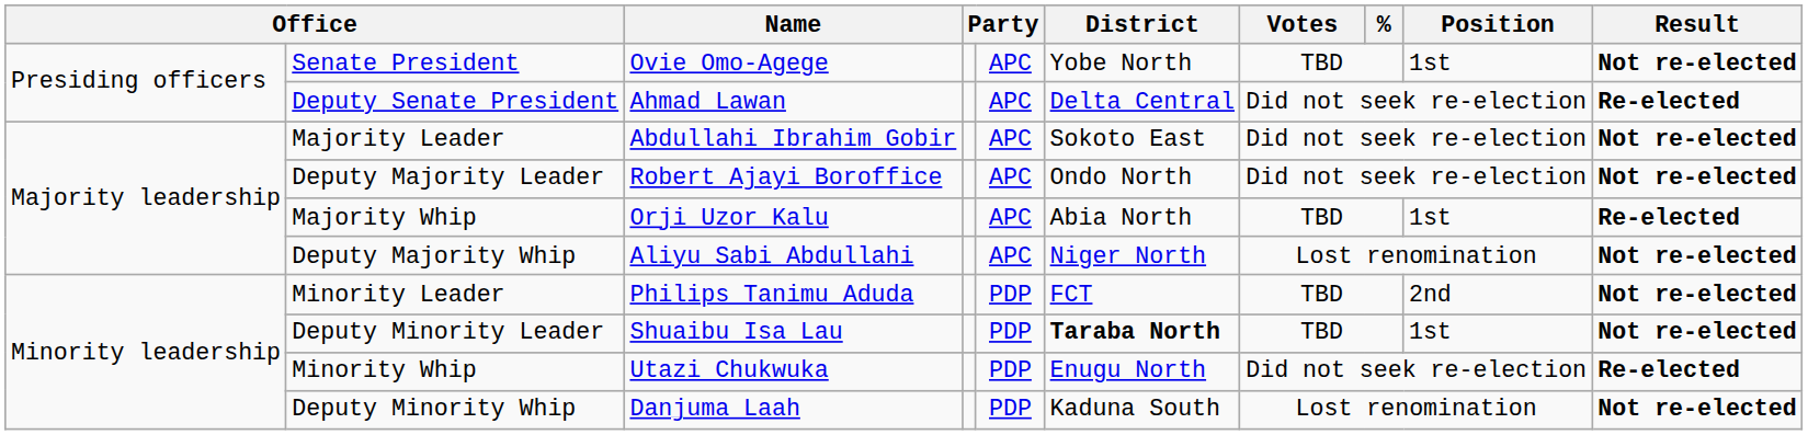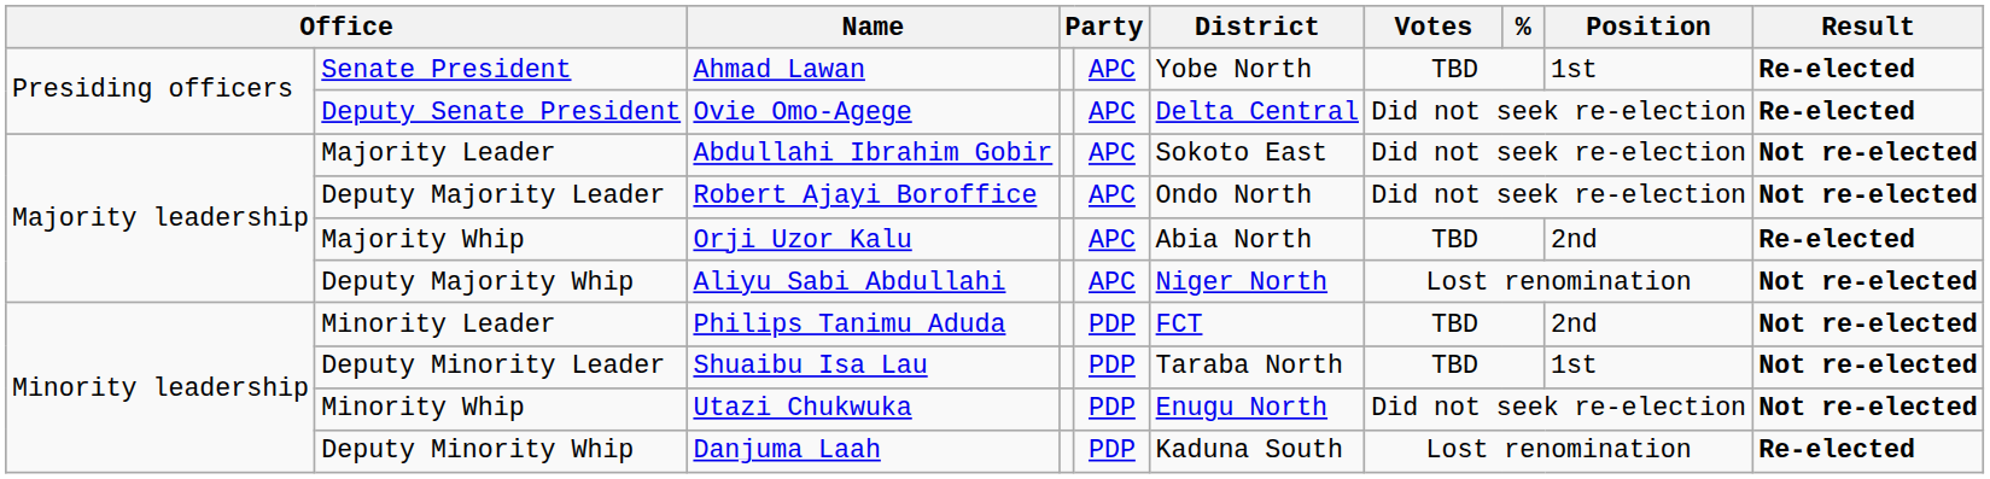Senate President | Name: Ovie Omo-Agege -> Ahmad Lawan
Senate President | Result: Not re-elected -> Re-elected
Deputy Senate President | Name: Ahmad Lawan -> Ovie Omo-Agege
Majority Whip | Position: 1st -> 2nd
Deputy Minority Leader | District: bold -> normal
Minority Whip | Result: Re-elected -> Not re-elected
Deputy Minority Whip | Result: Not re-elected -> Re-elected
